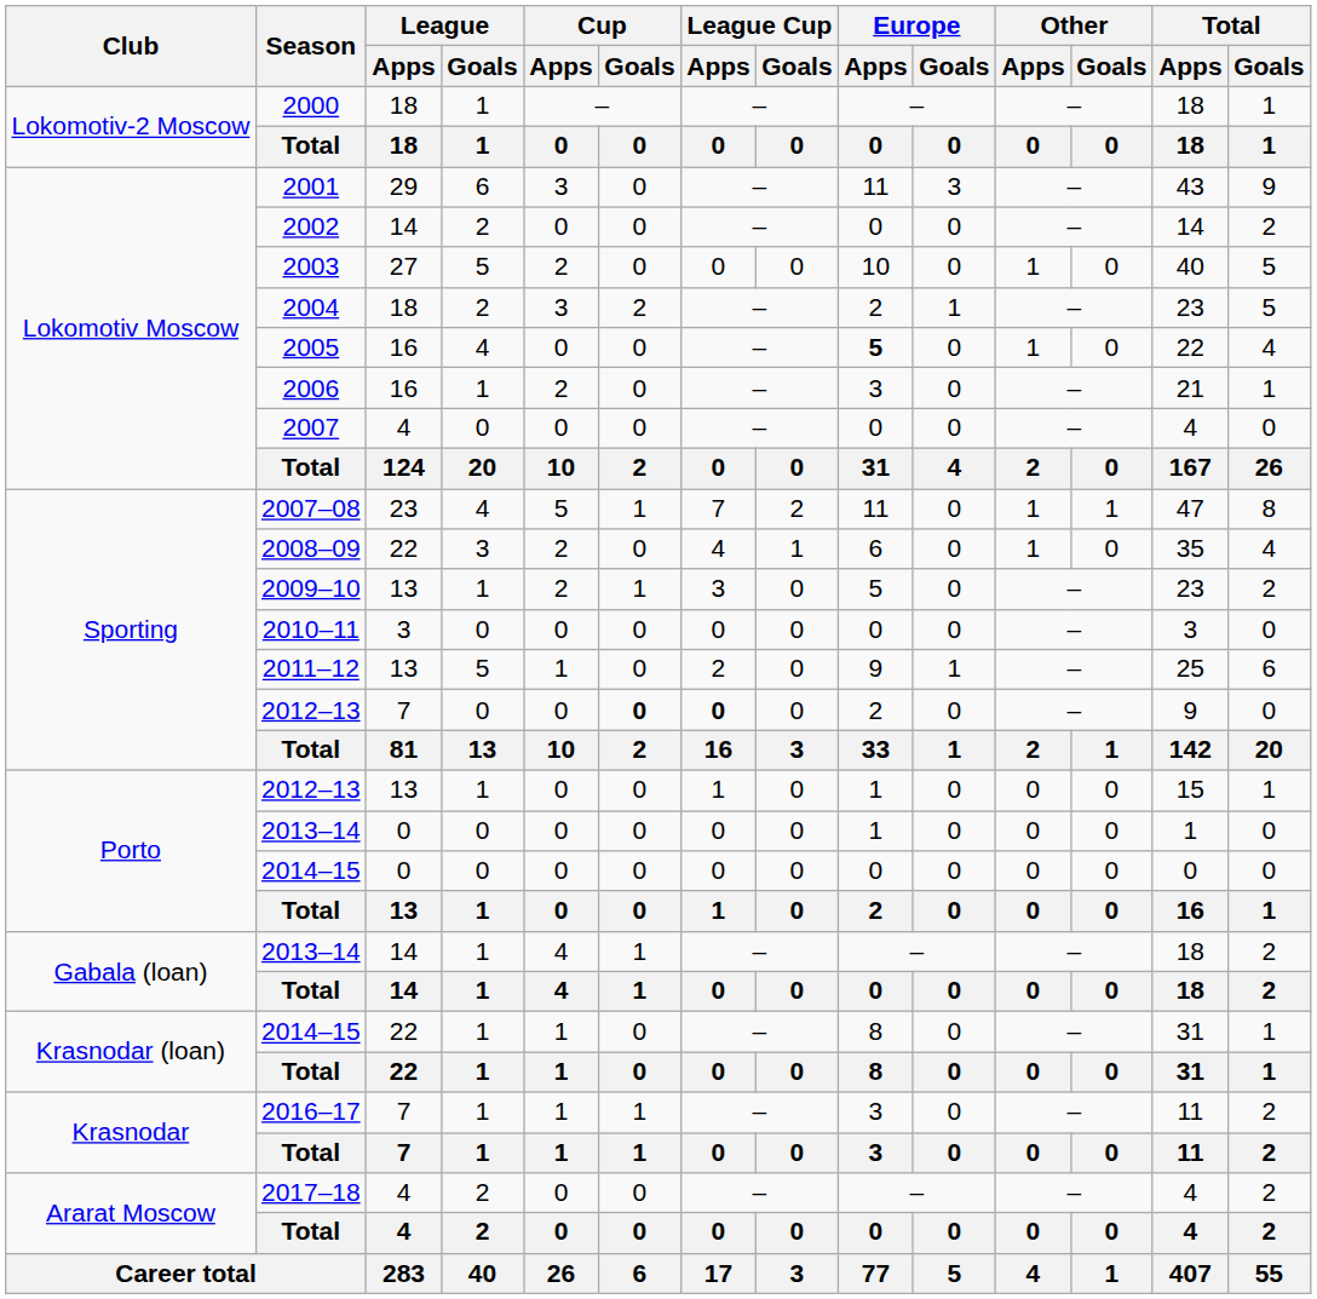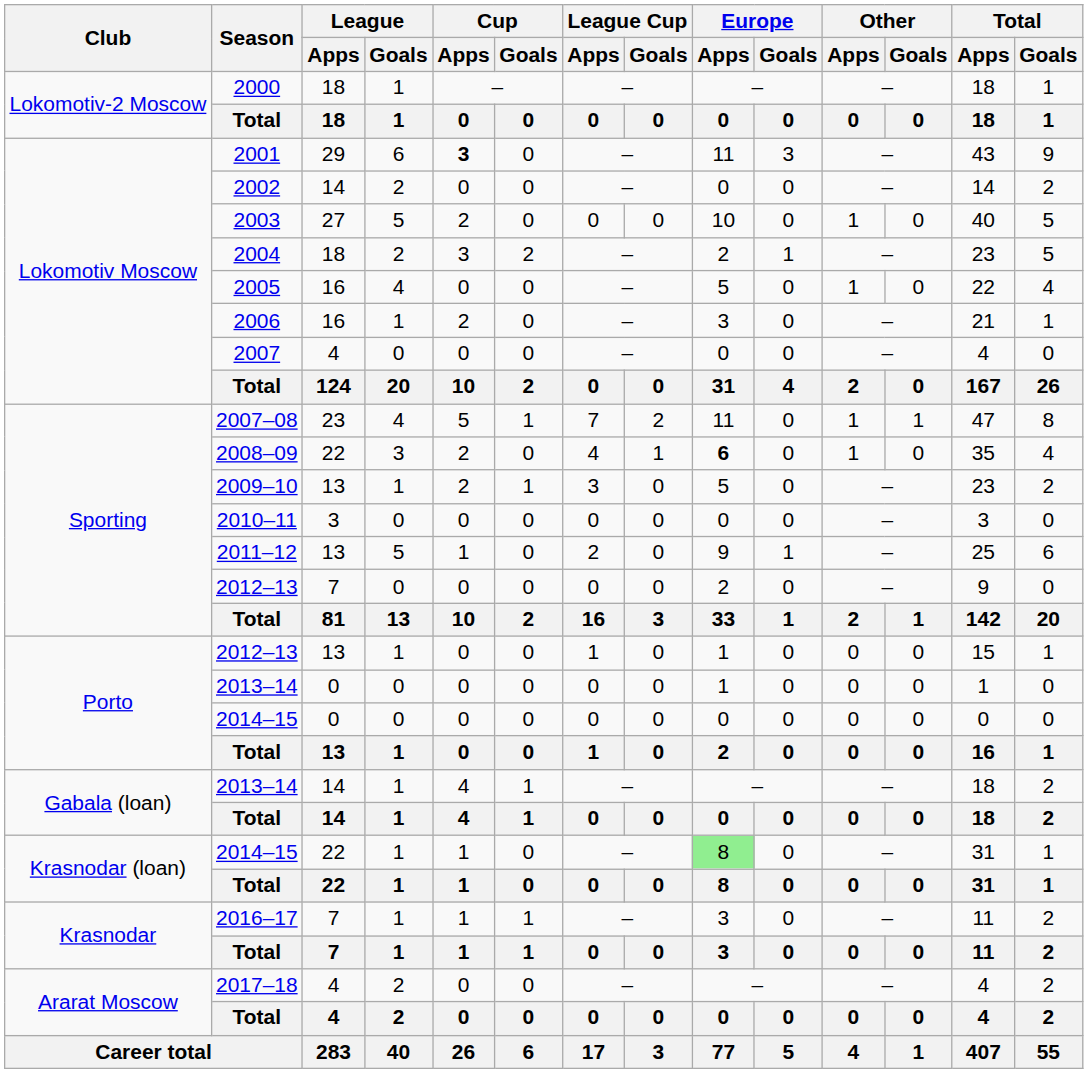2001 | Cup / Apps: normal -> bold
2005 | Europe / Apps: bold -> normal
2008–09 | Europe / Apps: normal -> bold
2012–13 / 7 | Cup / Goals: bold -> normal
2012–13 / 7 | League Cup / Apps: bold -> normal
2014–15 / 22 | Europe / Apps: no background -> lightgreen background
